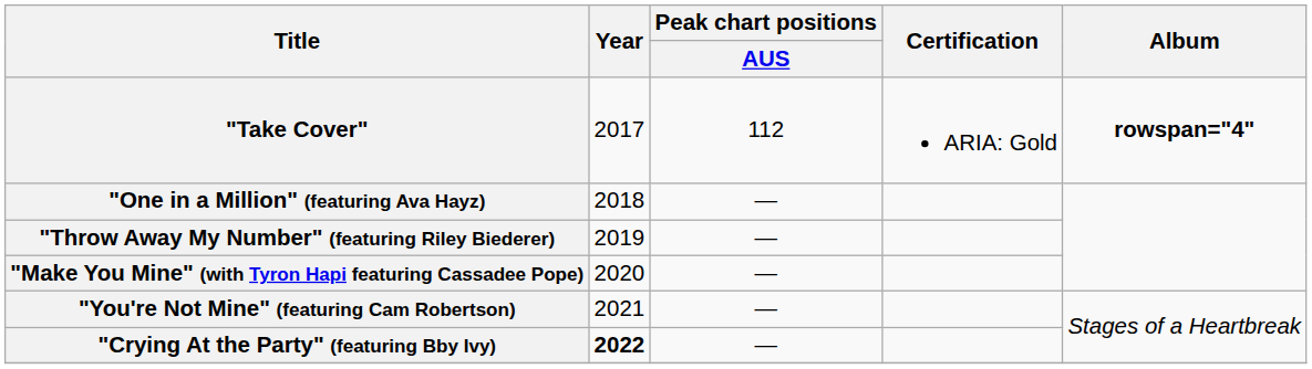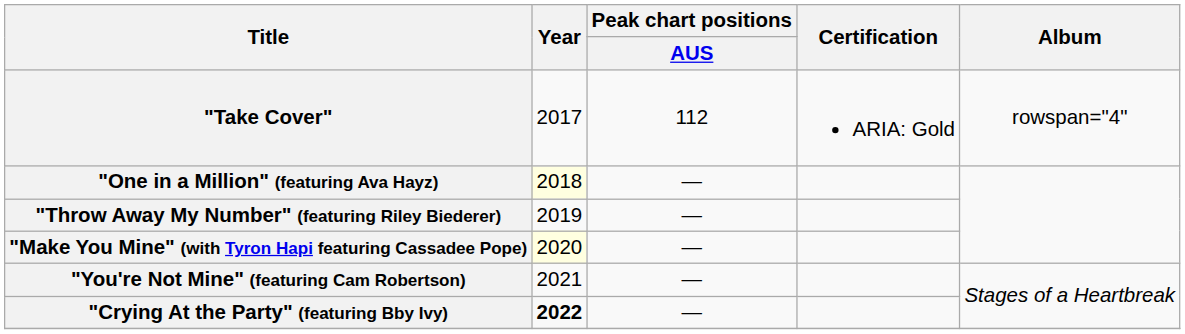"Take Cover" | Album: bold -> normal
"One in a Million" (featuring Ava Hayz) | Year: no background -> lightyellow background
"Make You Mine" (with Tyron Hapi featuring Cassadee Pope) | Year: no background -> lightyellow background
